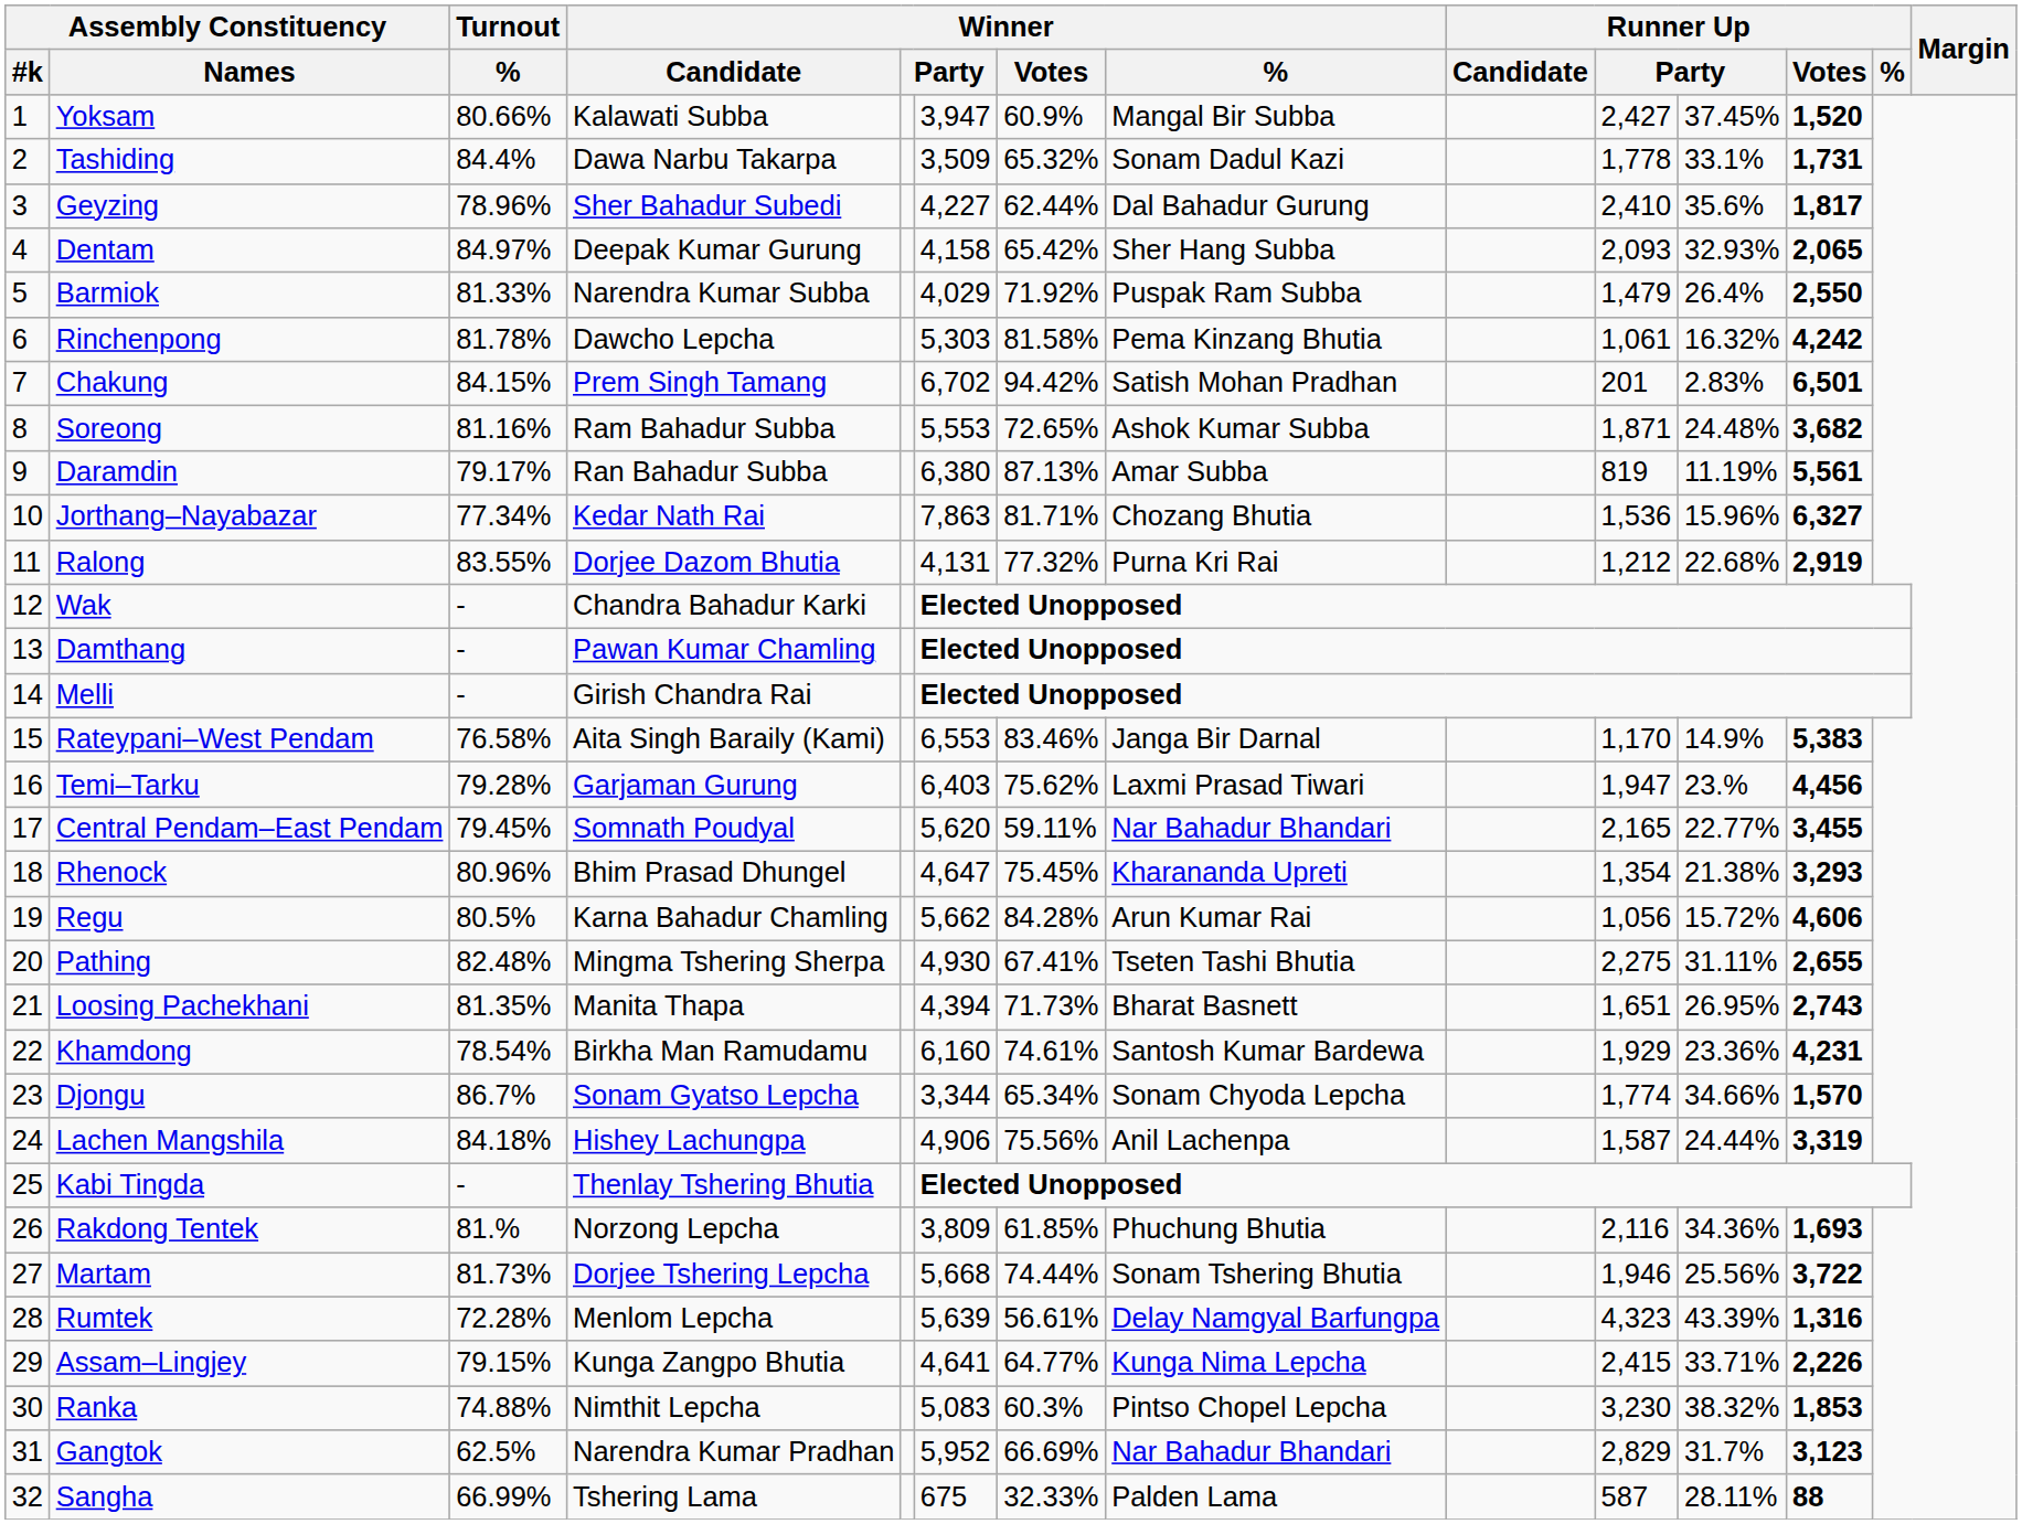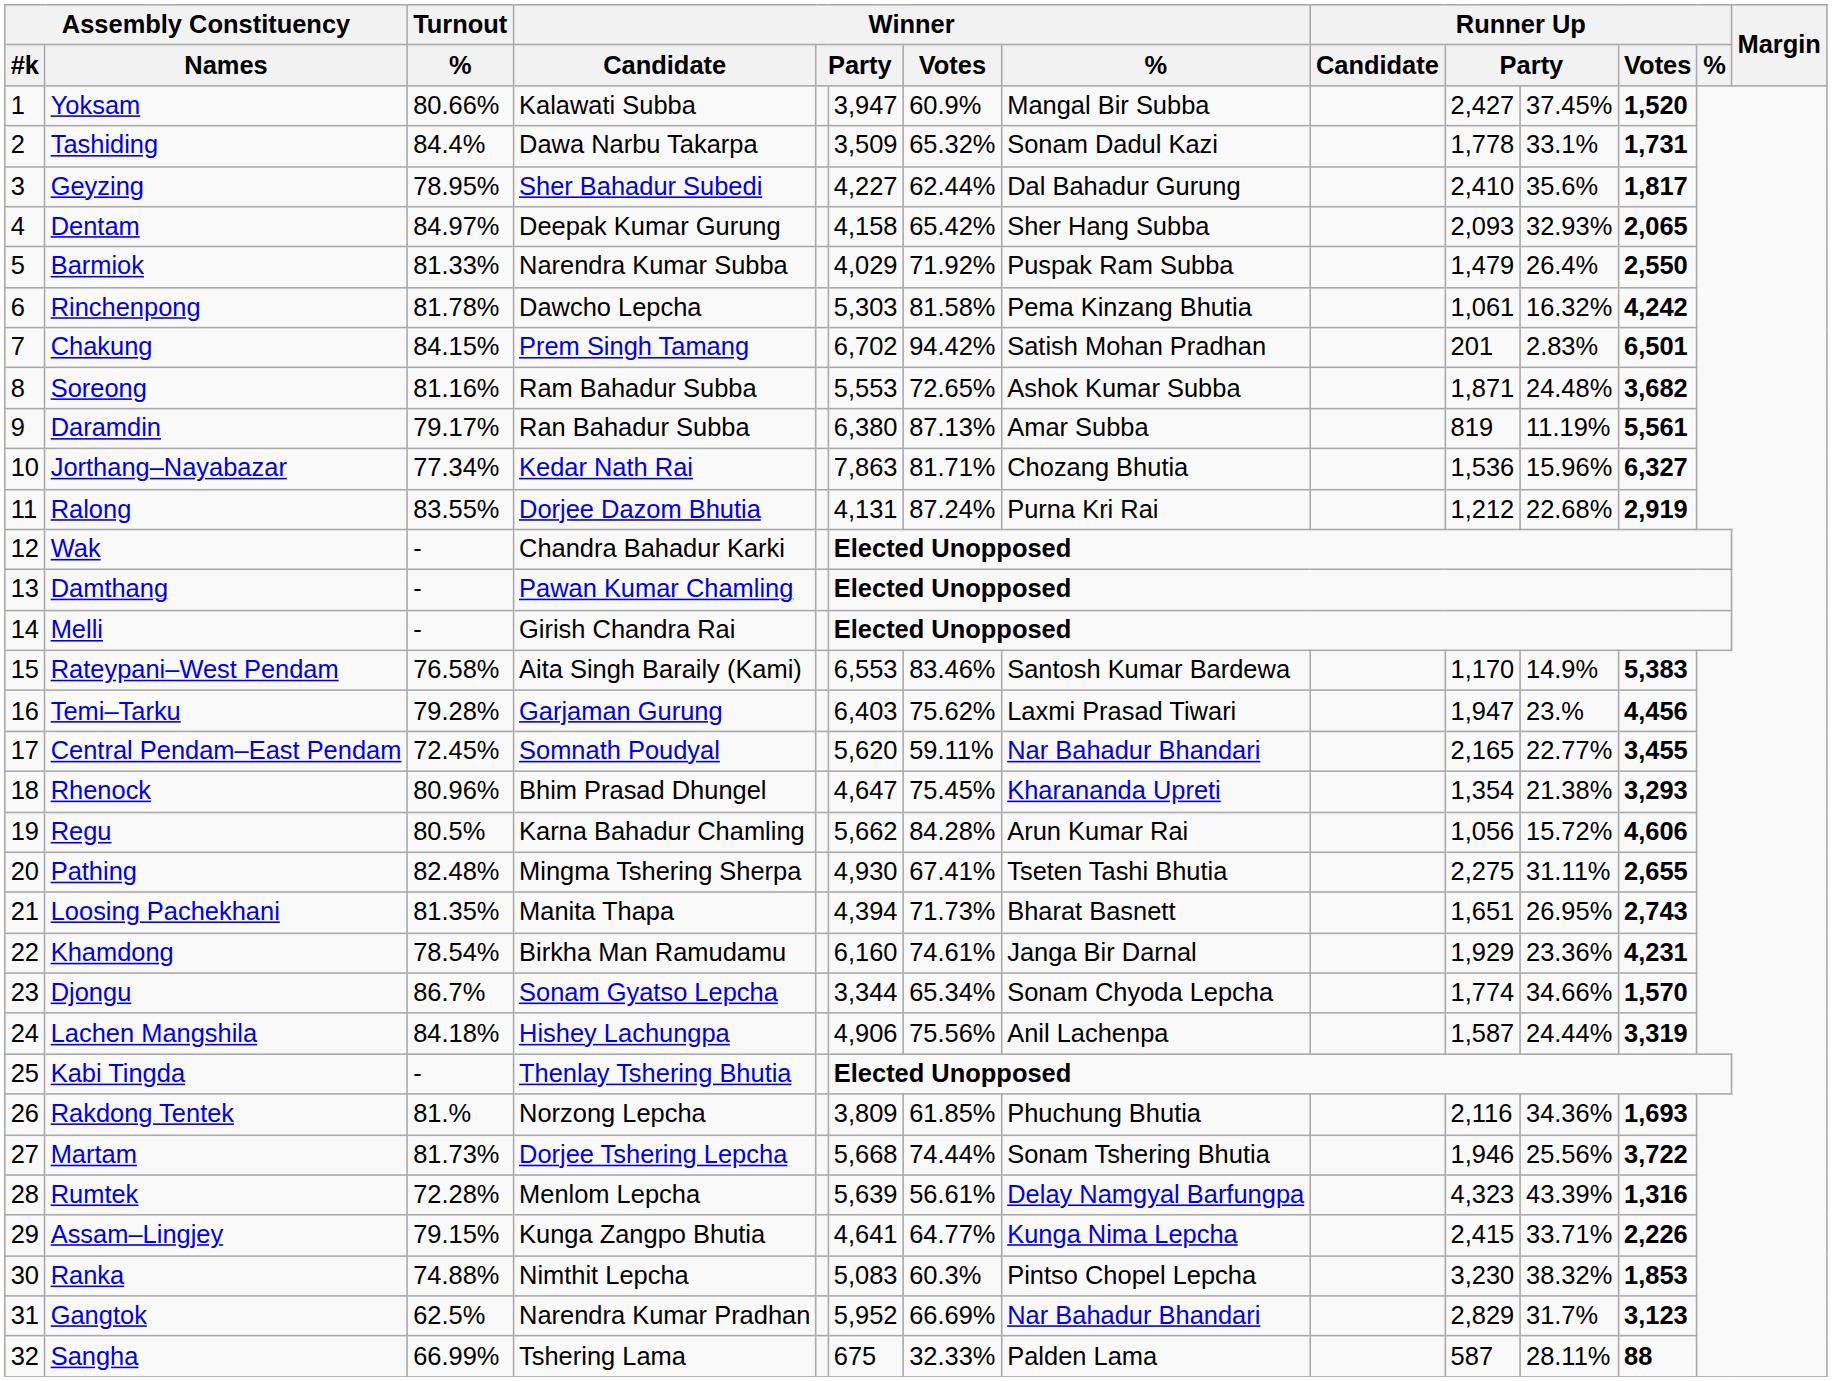Geyzing | Turnout / %: 78.96% -> 78.95%
Ralong | Winner / Votes: 77.32% -> 87.24%
Rateypani–West Pendam | Winner / %: Janga Bir Darnal -> Santosh Kumar Bardewa
Central Pendam–East Pendam | Turnout / %: 79.45% -> 72.45%
Khamdong | Winner / %: Santosh Kumar Bardewa -> Janga Bir Darnal
